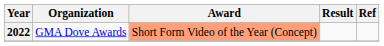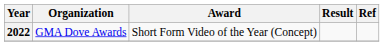2022 | Award: lightsalmon background -> no background
